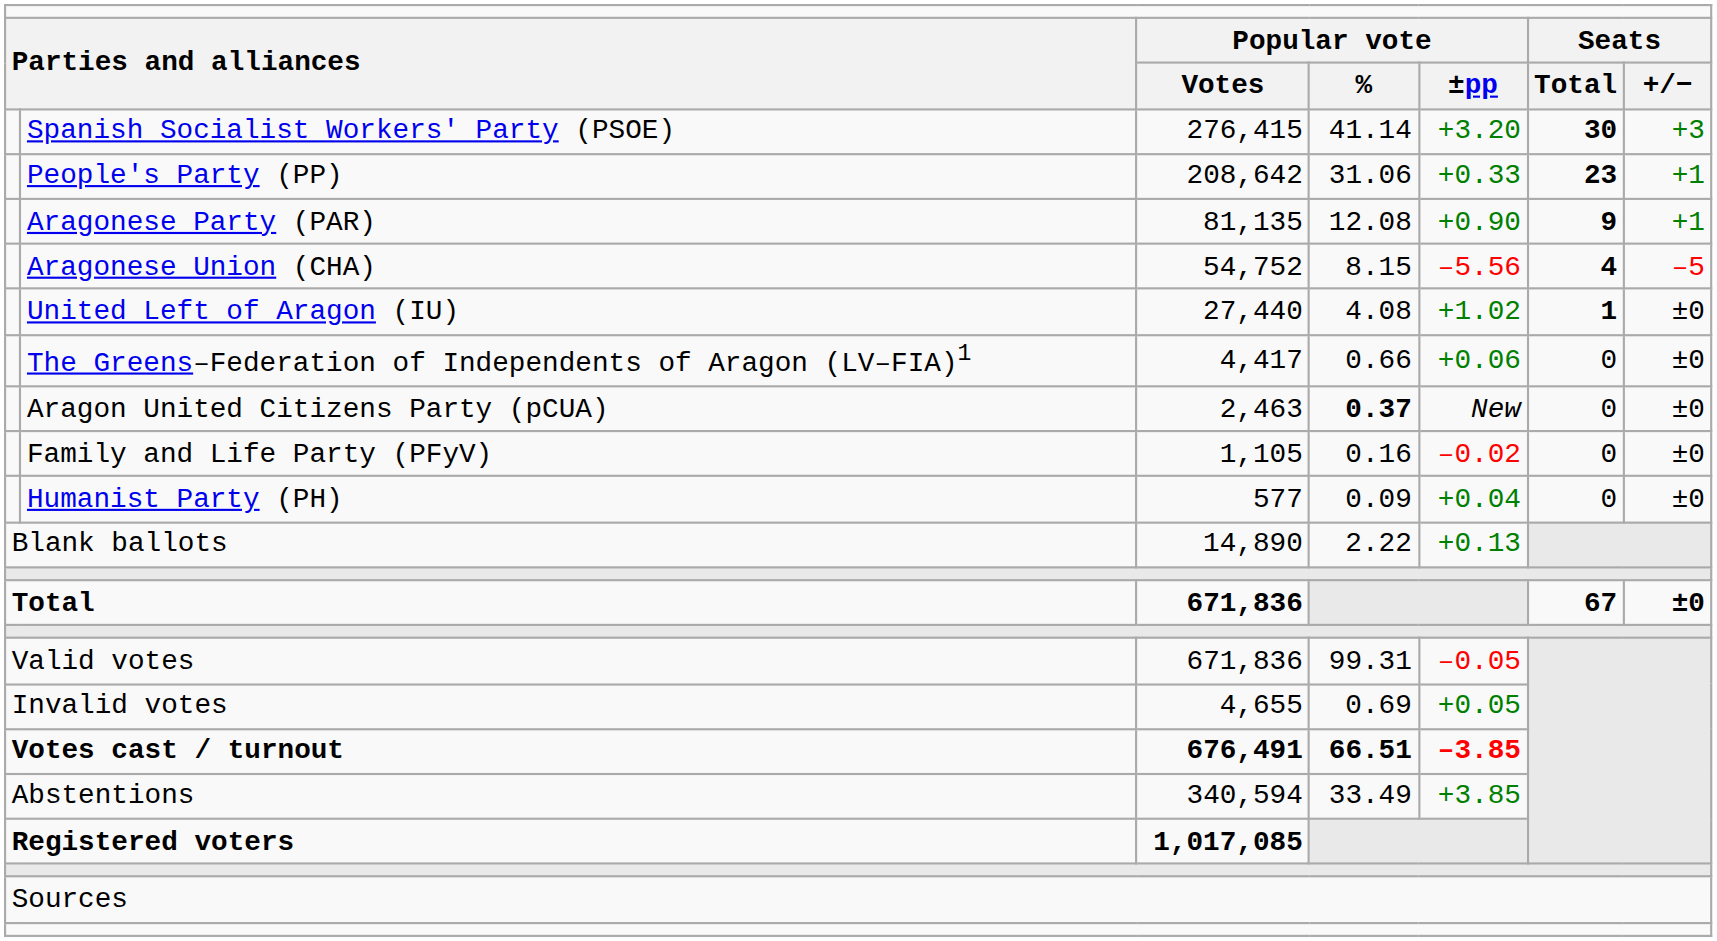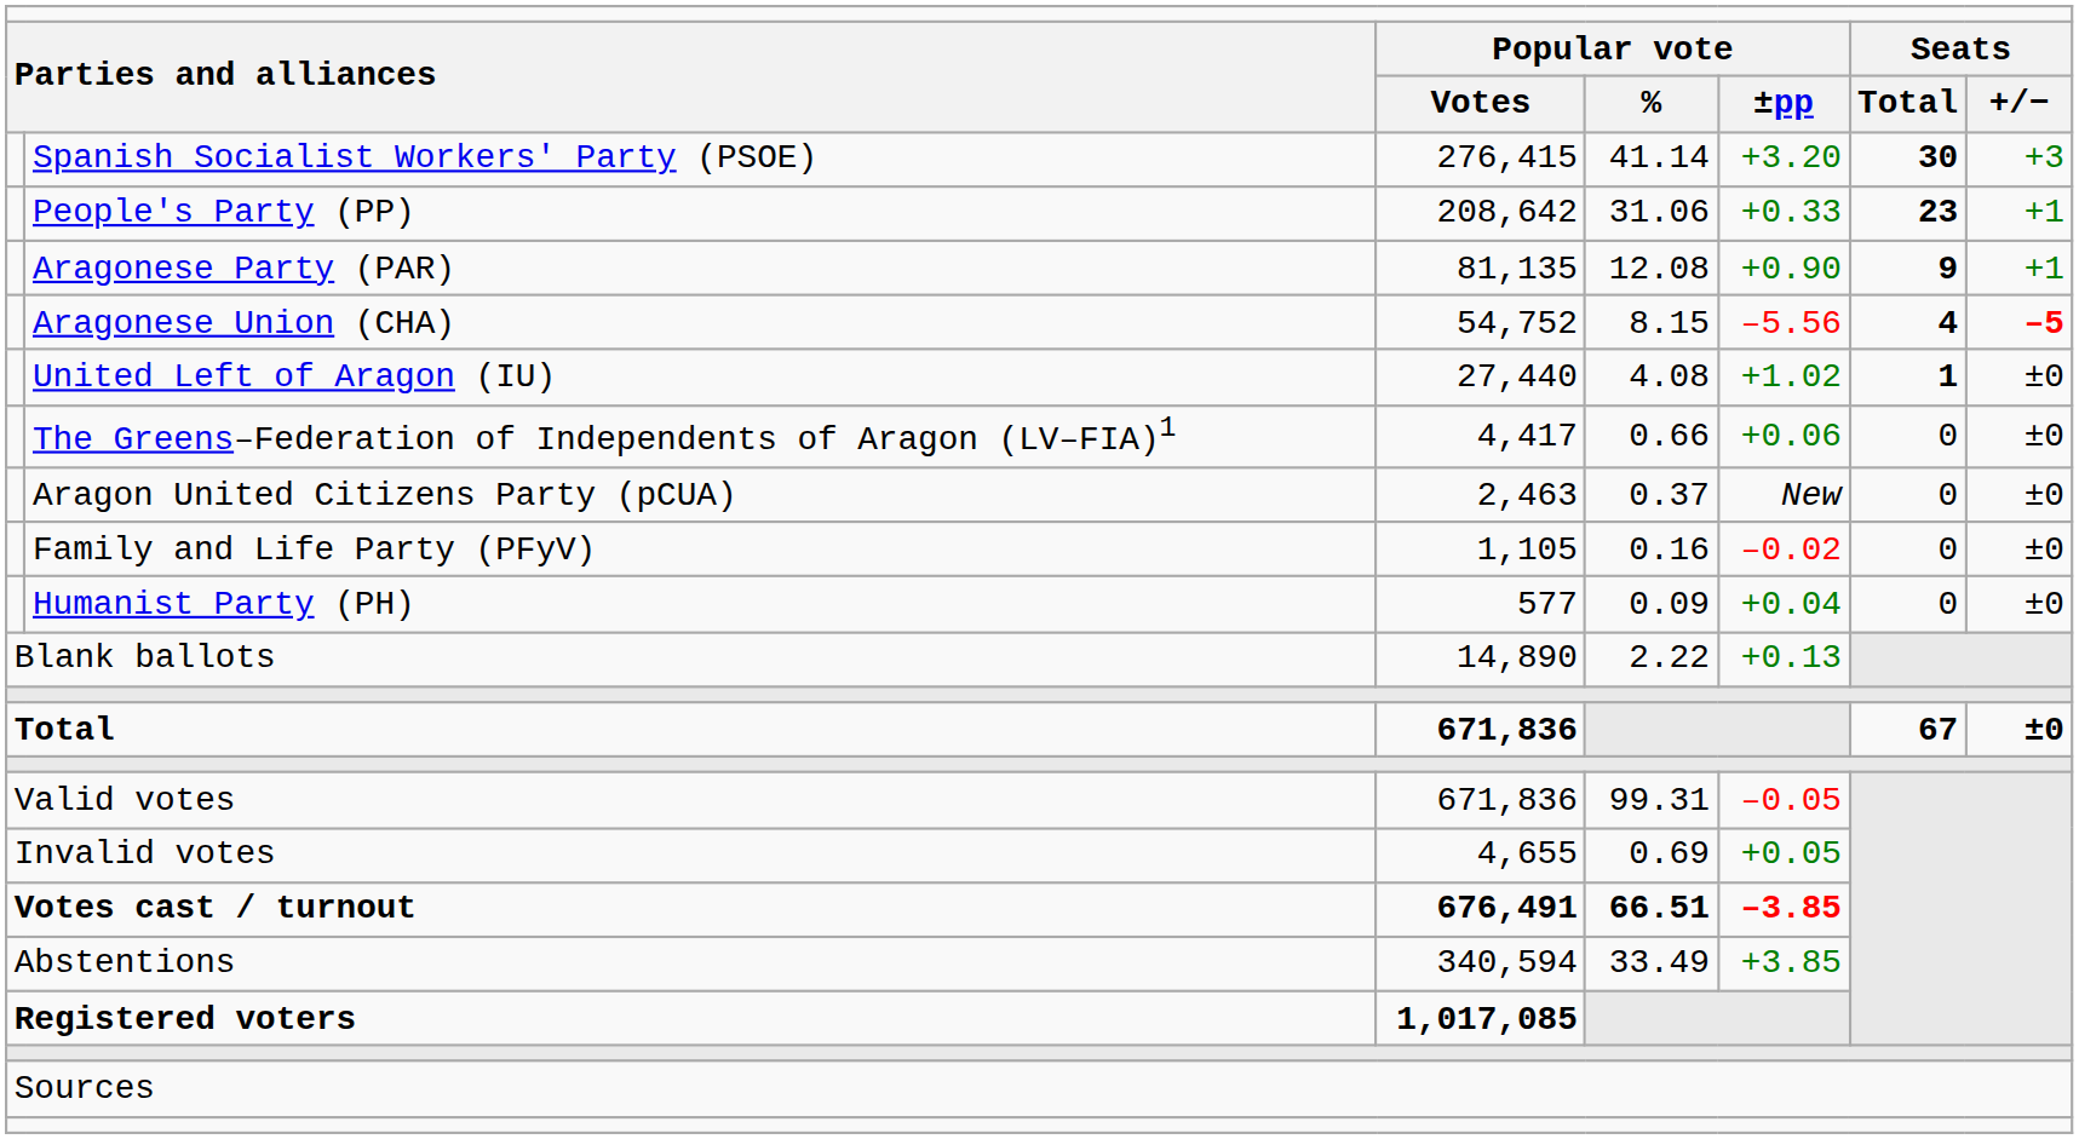Aragonese Union (CHA) | column 7: normal -> bold
Aragon United Citizens Party (pCUA) | column 4: bold -> normal
